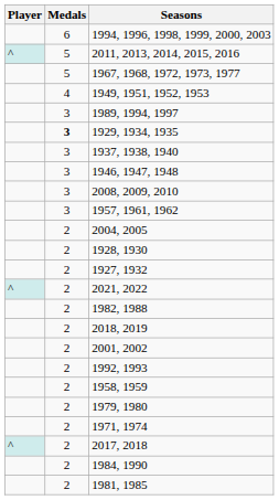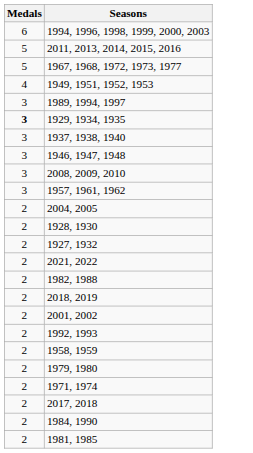- column: Player | ^ | ^ | ^
